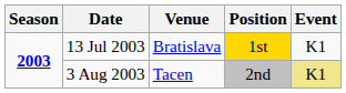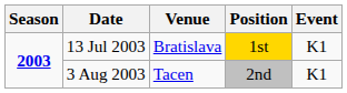3 Aug 2003 | Event: khaki background -> no background
